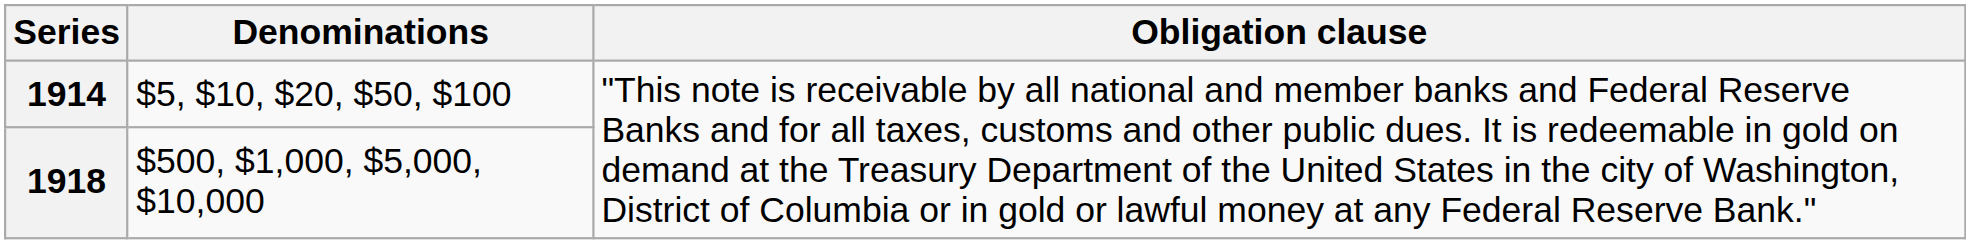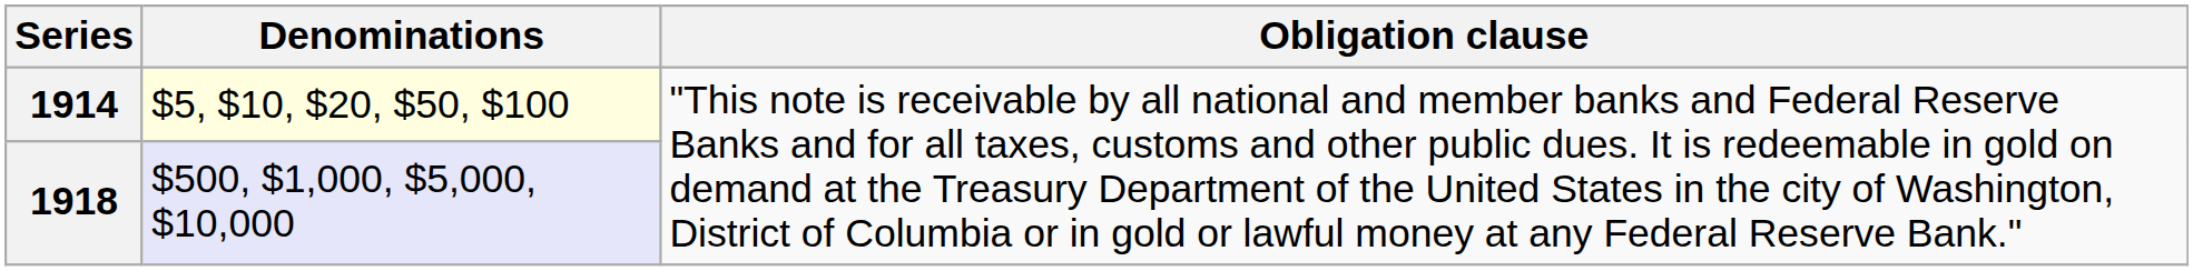row 2 | Denominations: no background -> lightyellow background
row 3 | Denominations: no background -> lavender background
